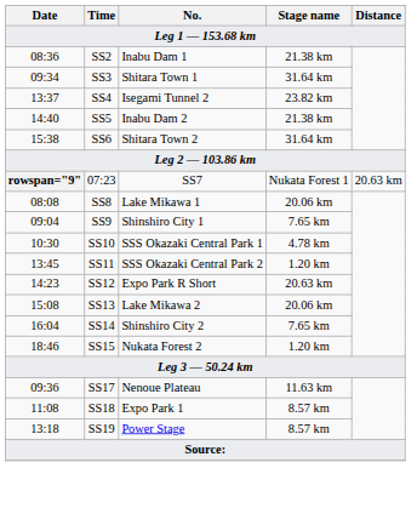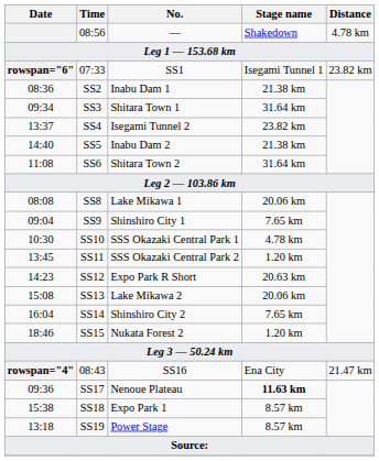+ row: 08:56 | — | Shakedown | 4.78 km
+ row: rowspan="6" | 07:33 | SS1 | Isegami Tunnel 1 | 23.82 km
SS6 | Date: 15:38 -> 11:08
- row: rowspan="9" | 07:23 | SS7 | Nukata Forest 1 | 20.63 km
+ row: rowspan="4" | 08:43 | SS16 | Ena City | 21.47 km
SS17 | Stage name: normal -> bold
SS18 | Date: 11:08 -> 15:38
